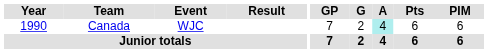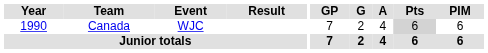Canada | A: paleturquoise background -> no background
Canada | Pts: no background -> lightgrey background
